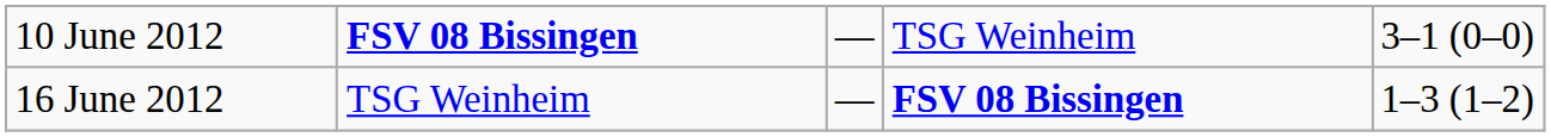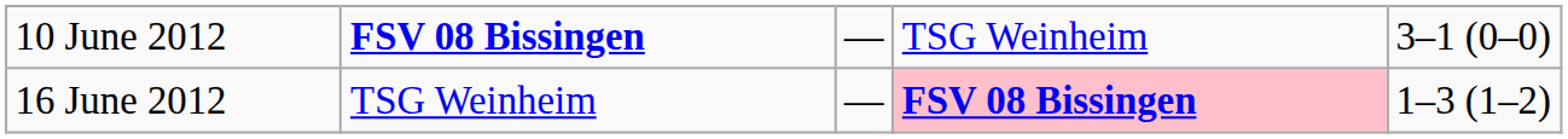16 June 2012 | column 4: no background -> pink background
